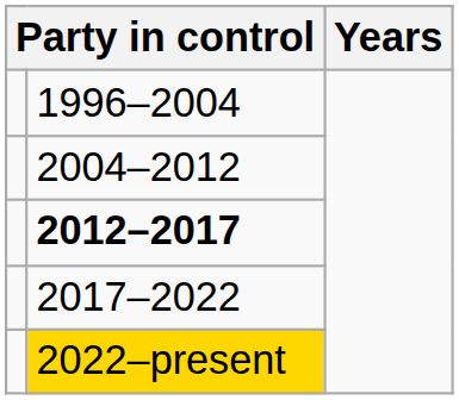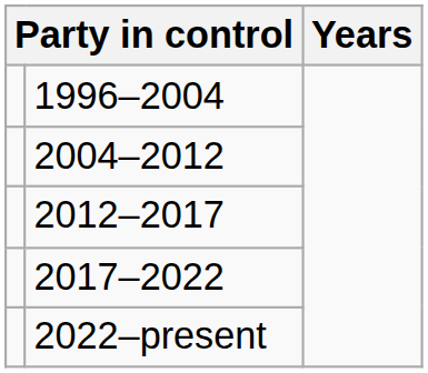2012–2017 | column 2: bold -> normal
2022–present | column 2: gold background -> no background
